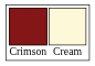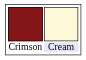Crimson | column 2: no background -> lavender background
